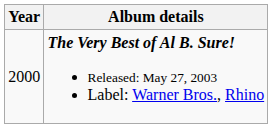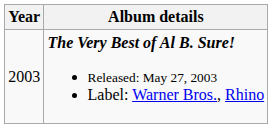row 2 | Year: 2000 -> 2003
